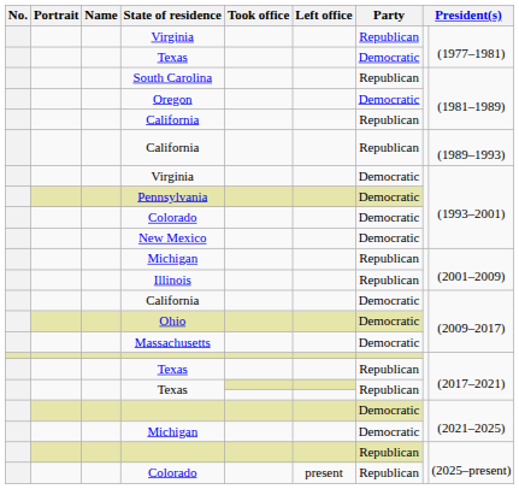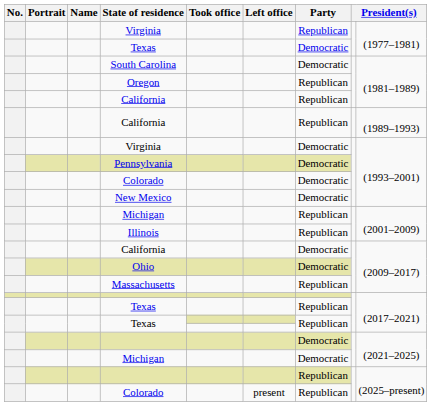South Carolina | Party: Republican -> Democratic
Oregon | Party: Democratic -> Republican
Massachusetts | Party: Democratic -> Republican
